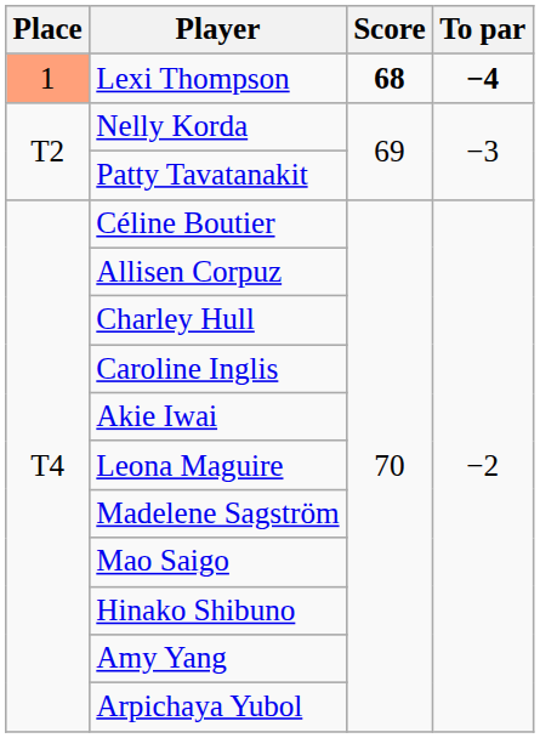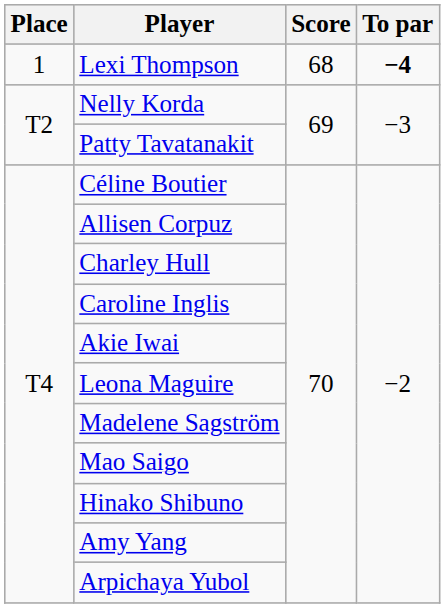Lexi Thompson | Place: lightsalmon background -> no background
Lexi Thompson | Score: bold -> normal
